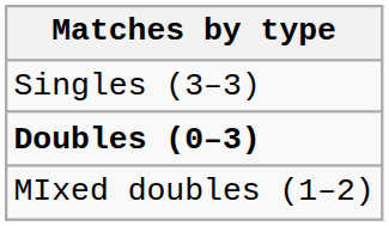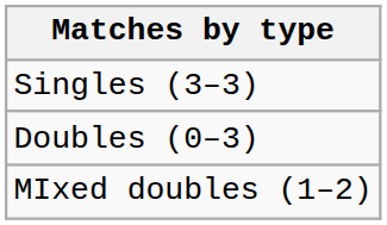row 3 | column 1: bold -> normal
